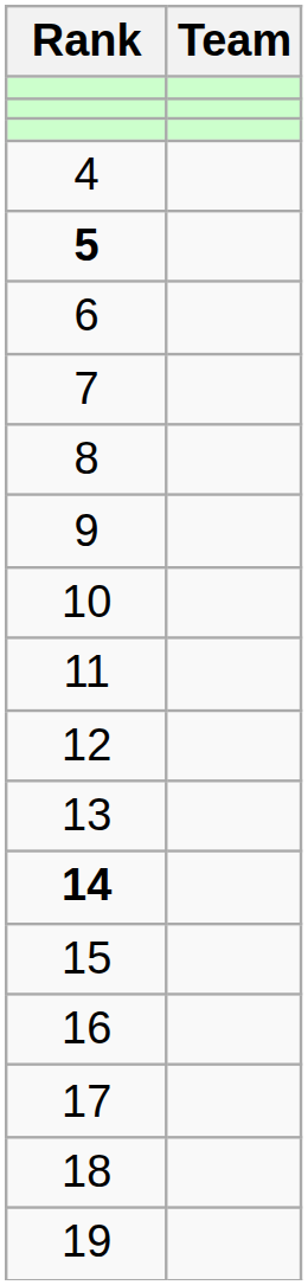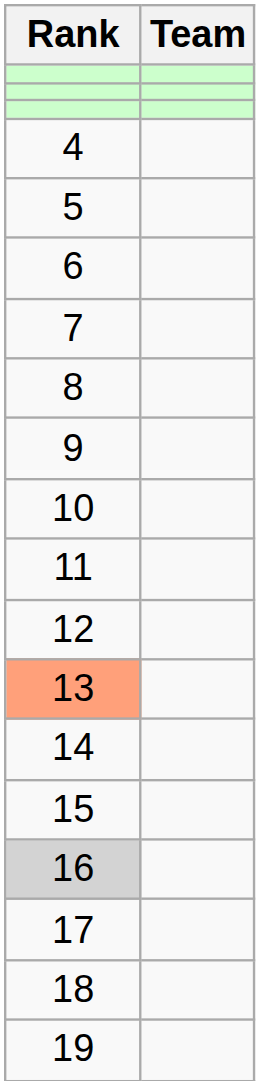row 6 | Rank: bold -> normal
row 14 | Rank: no background -> lightsalmon background
row 15 | Rank: bold -> normal
row 17 | Rank: no background -> lightgrey background
